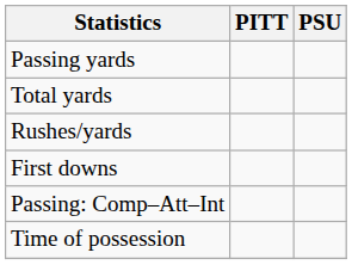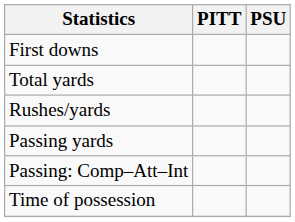rows swapped: First downs <-> Passing yards
